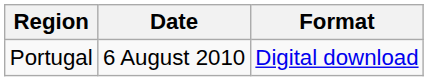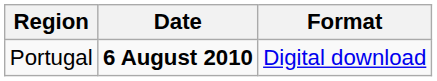Portugal | Date: normal -> bold
